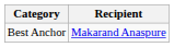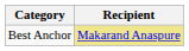Best Anchor | Recipient: no background -> khaki background
